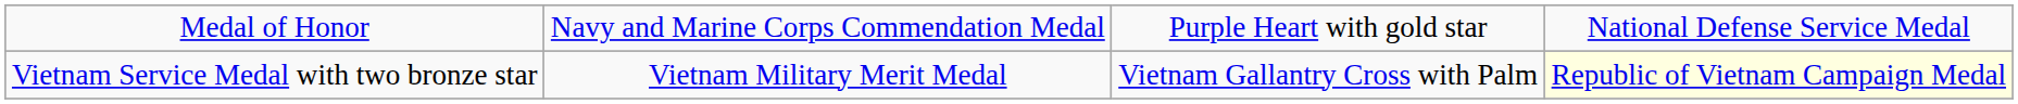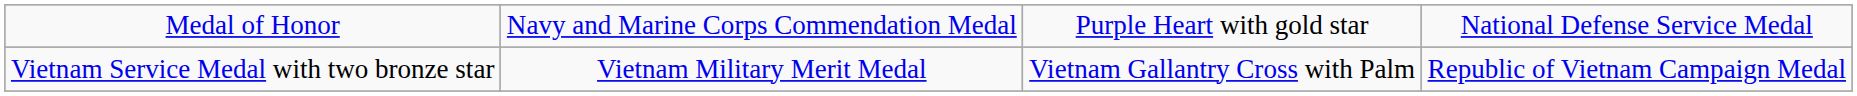Vietnam Service Medal with two bronze star | column 4: lightyellow background -> no background
